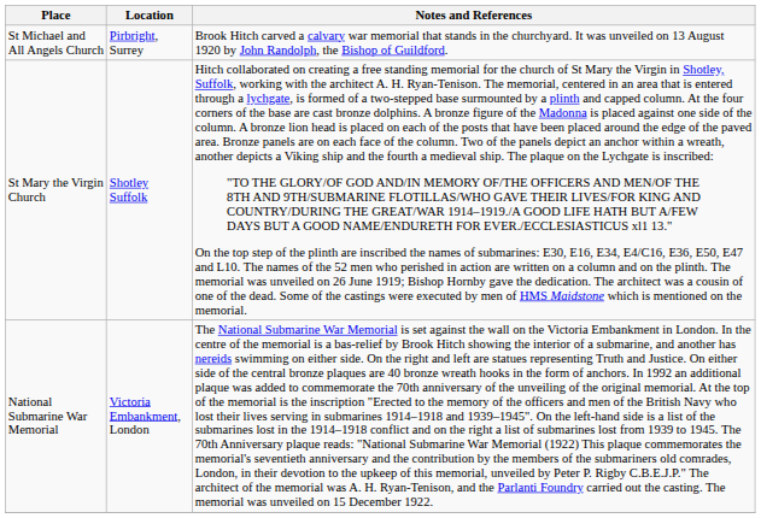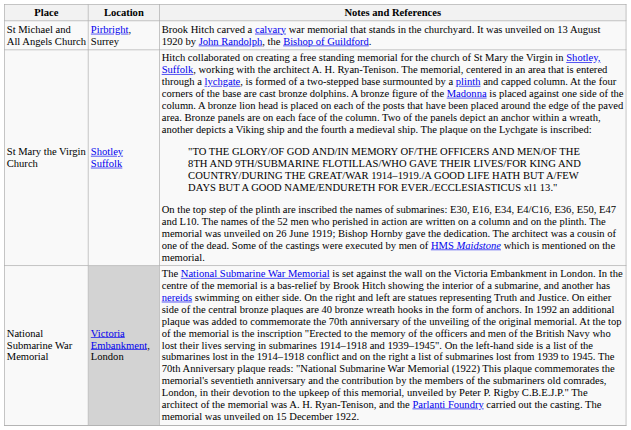National Submarine War Memorial | Location: no background -> lightgrey background
